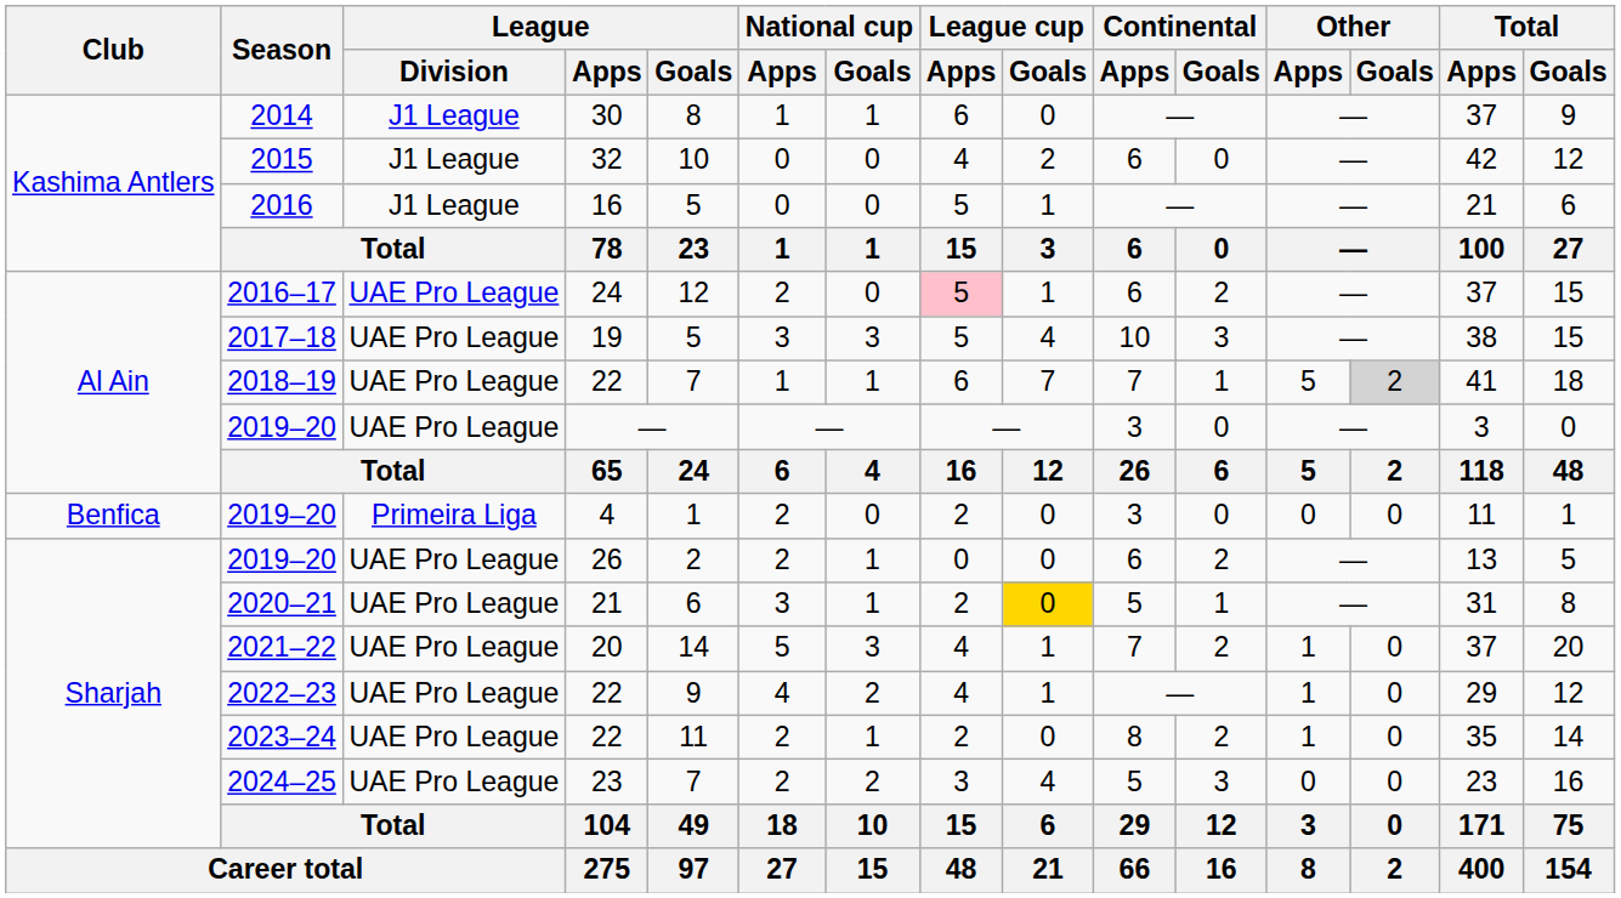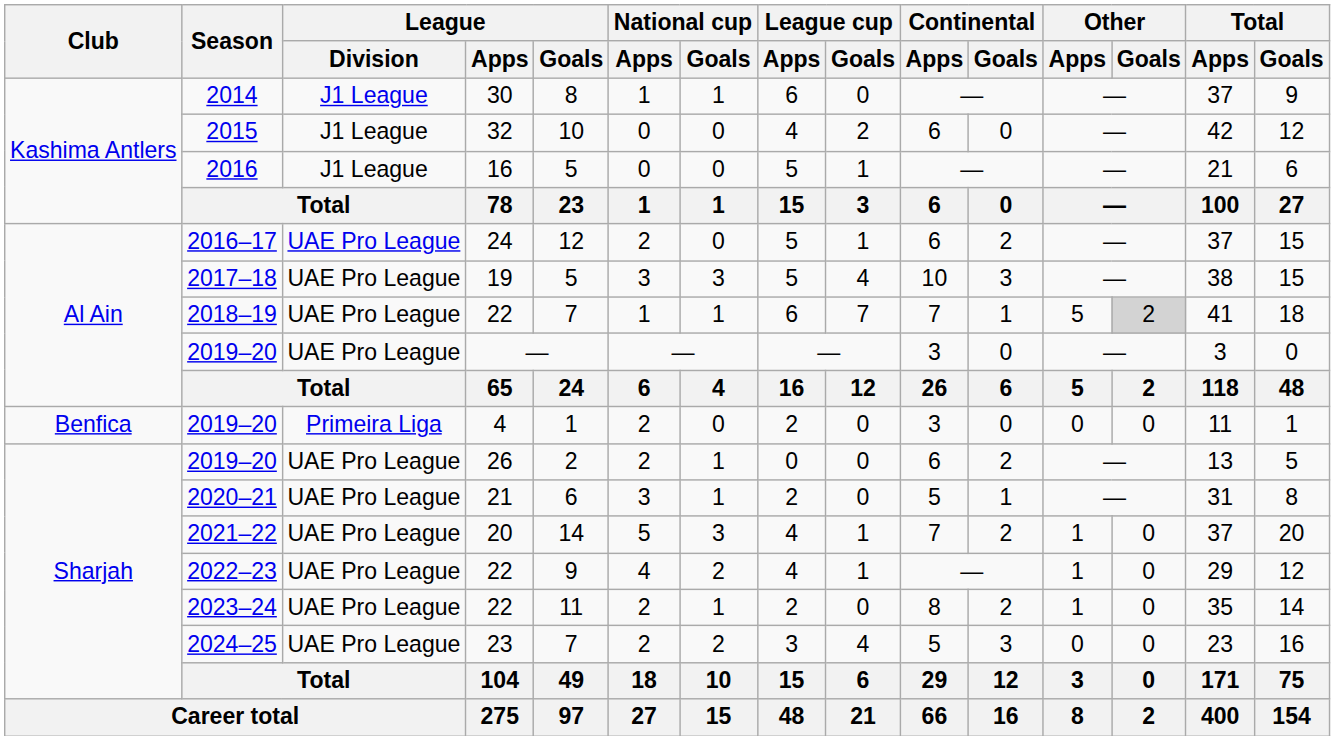2016–17 | League cup / Apps: pink background -> no background
2020–21 | League cup / Goals: gold background -> no background
